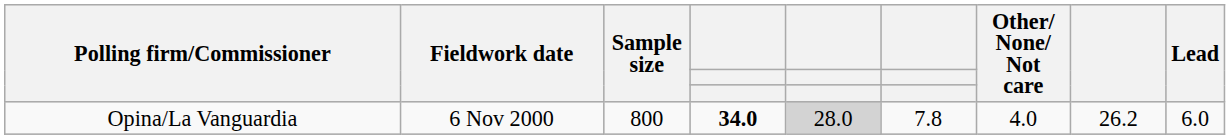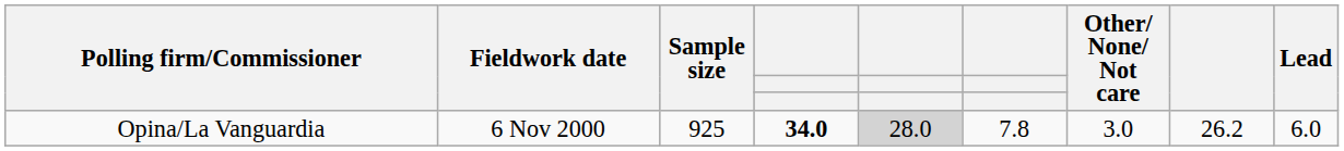Opina/La Vanguardia | Sample size: 800 -> 925
Opina/La Vanguardia | Other/ None/ Not care: 4.0 -> 3.0
